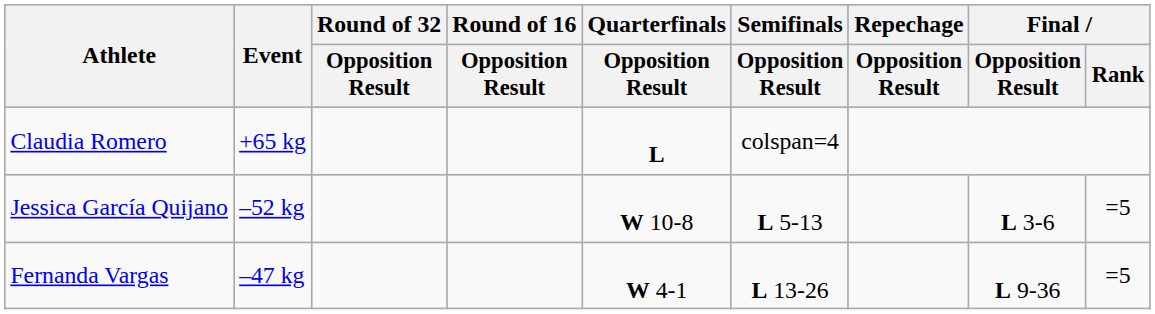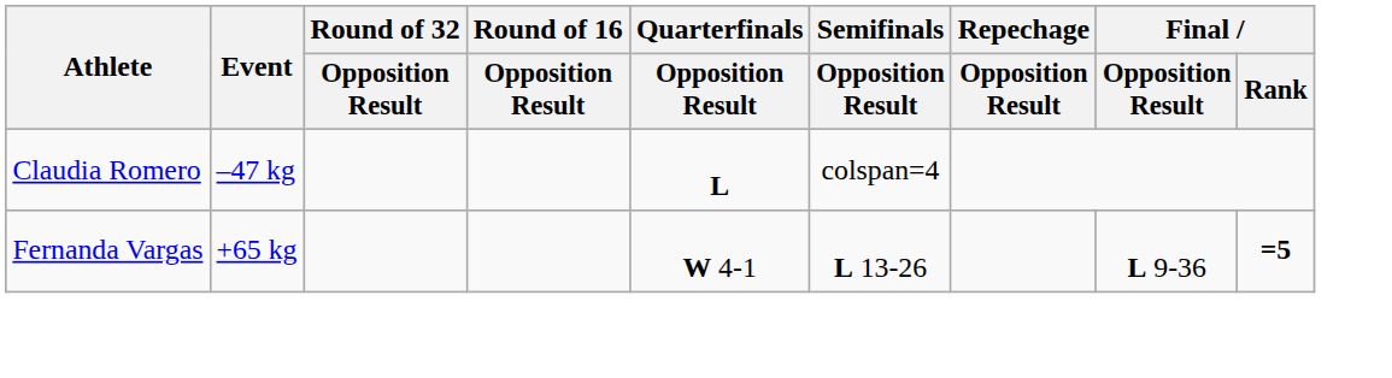Claudia Romero | Event: +65 kg -> –47 kg
- row: Jessica García Quijano | –52 kg | W 10-8 | L 5-13 | L 3-6 | =5
Fernanda Vargas | Event: –47 kg -> +65 kg
Fernanda Vargas | Final / Rank: normal -> bold
